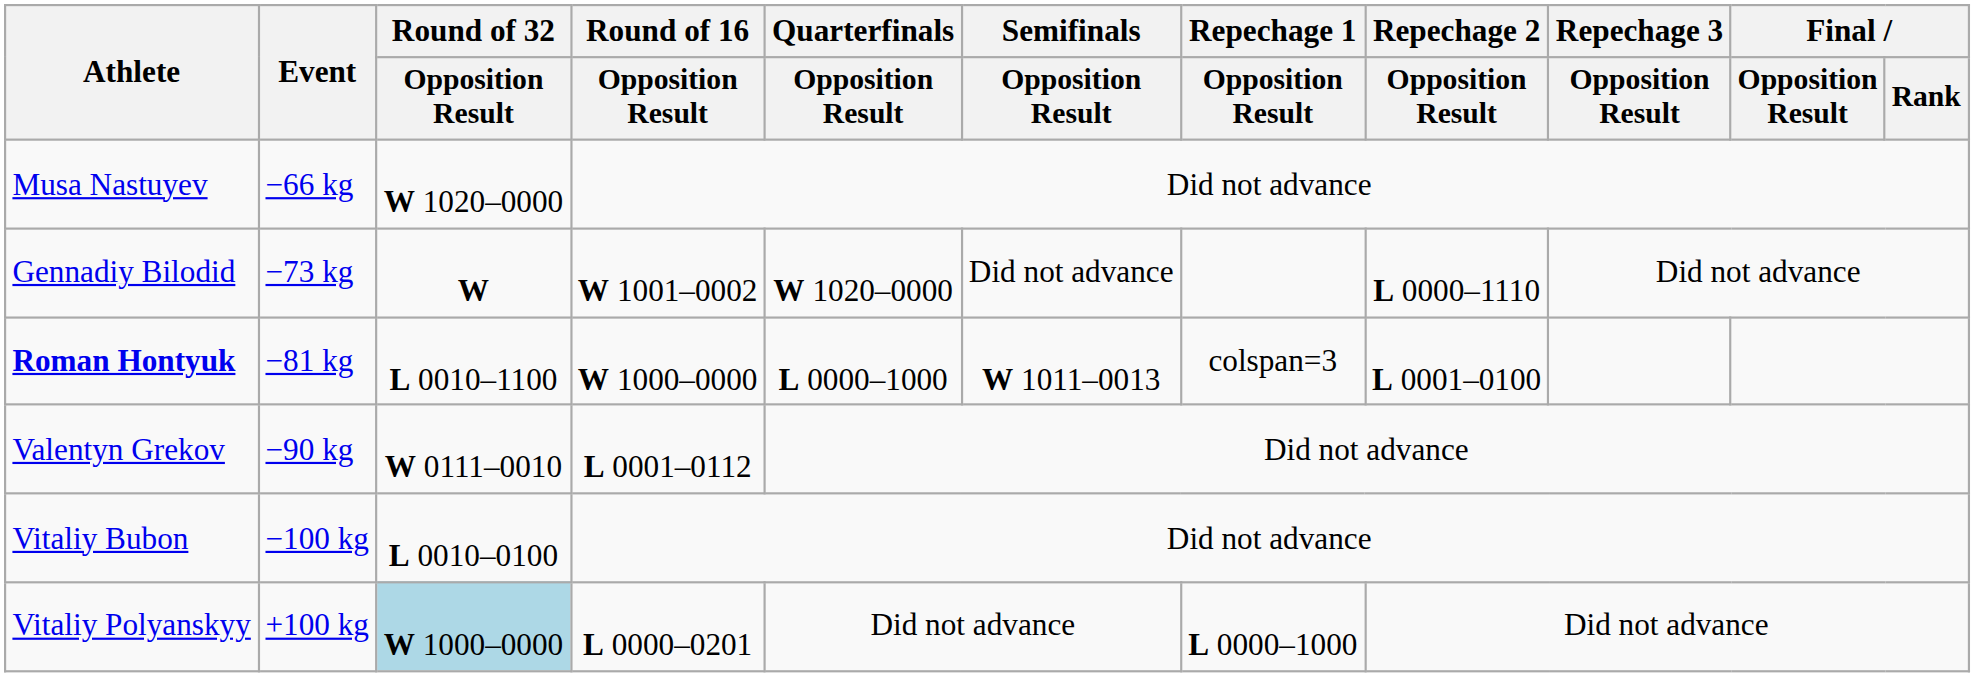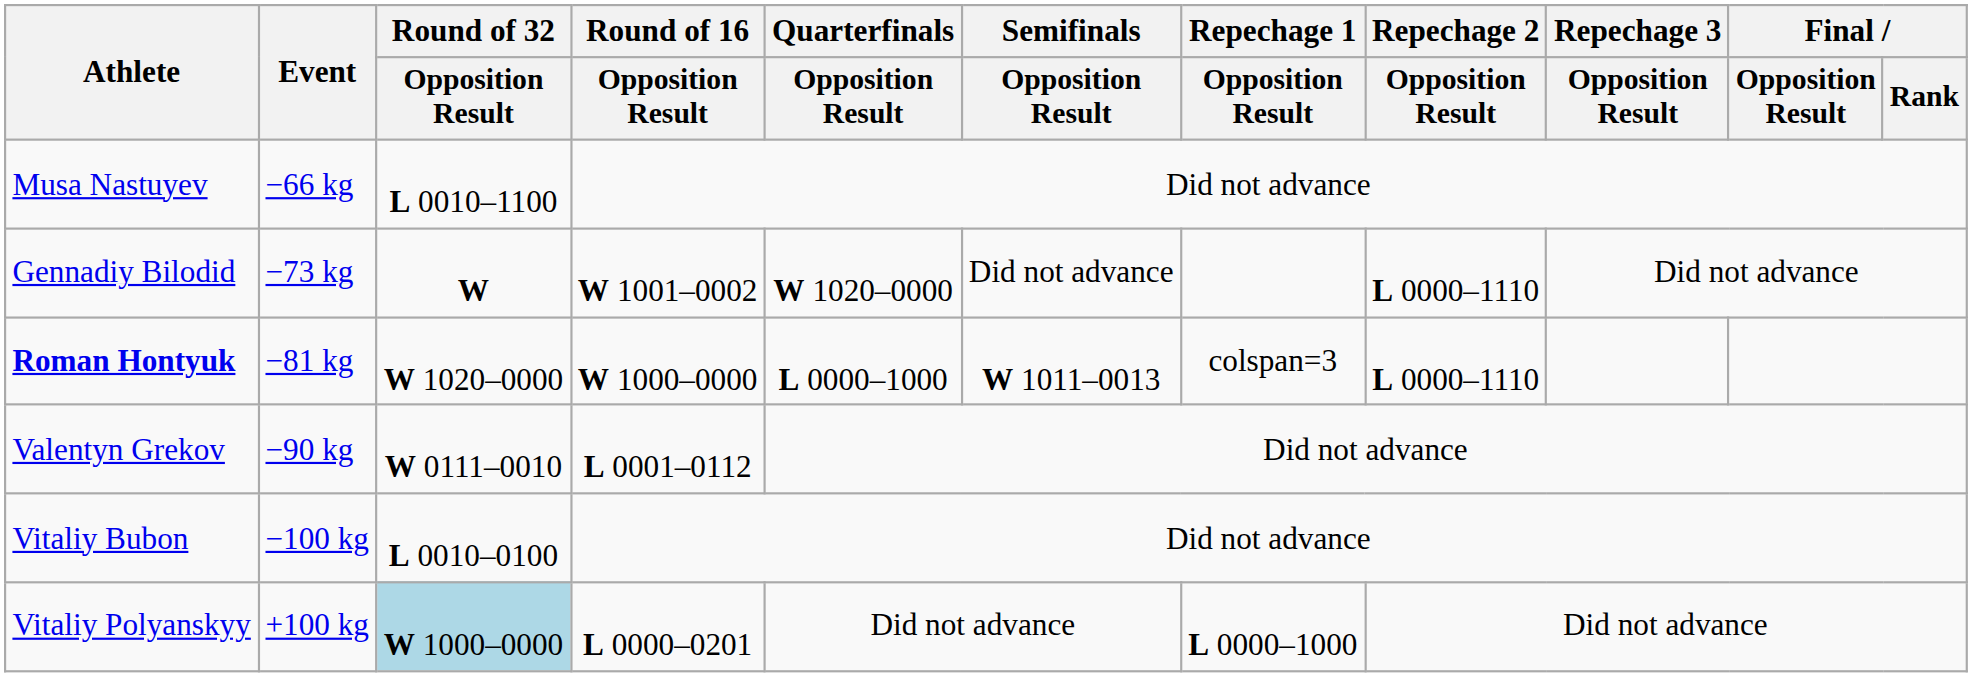Musa Nastuyev | Round of 32 / Opposition Result: W 1020–0000 -> L 0010–1100
Roman Hontyuk | Round of 32 / Opposition Result: L 0010–1100 -> W 1020–0000
Roman Hontyuk | Repechage 2 / Opposition Result: L 0001–0100 -> L 0000–1110
